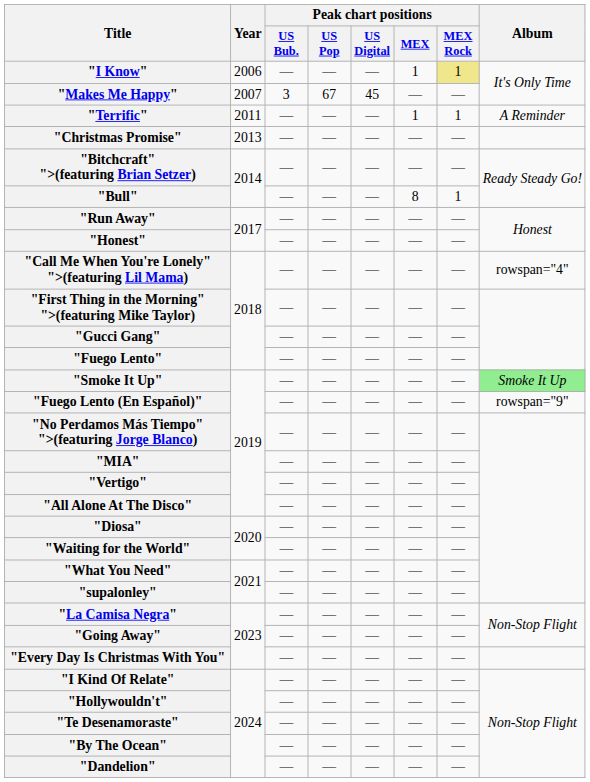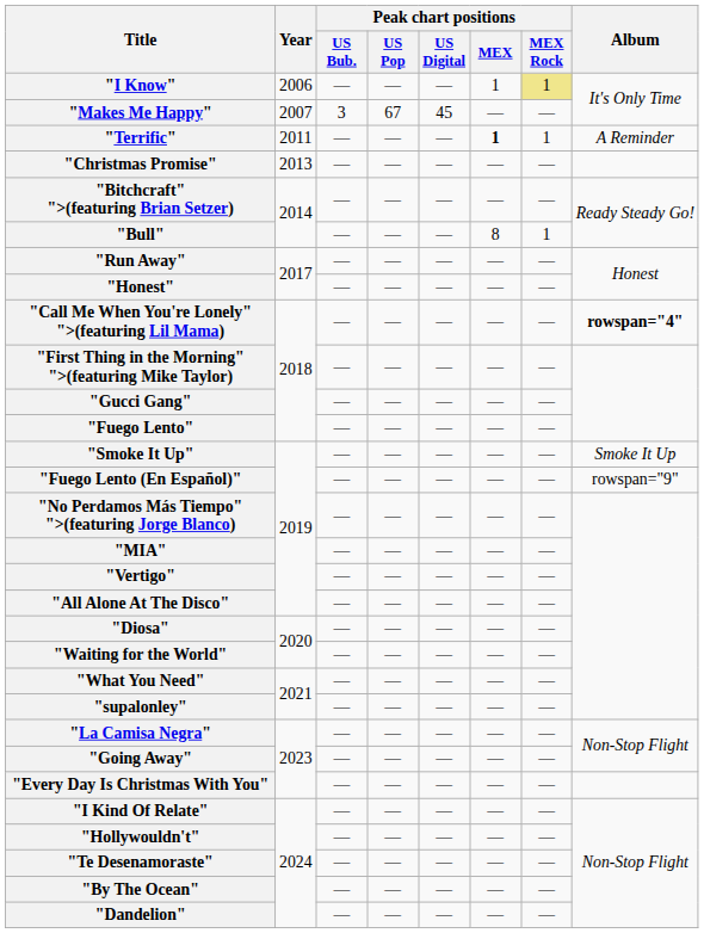"Terrific" | Peak chart positions / MEX: normal -> bold
"Call Me When You're Lonely" ">(featuring Lil Mama) | Album: normal -> bold
"Smoke It Up" | Album: lightgreen background -> no background
